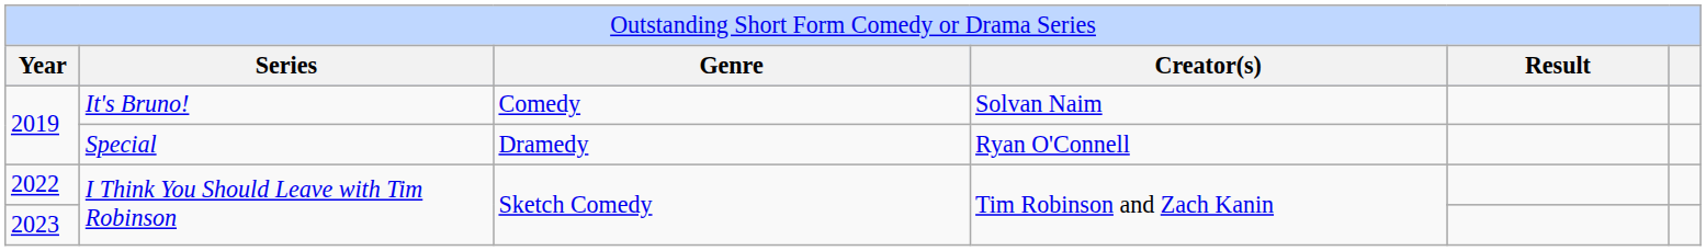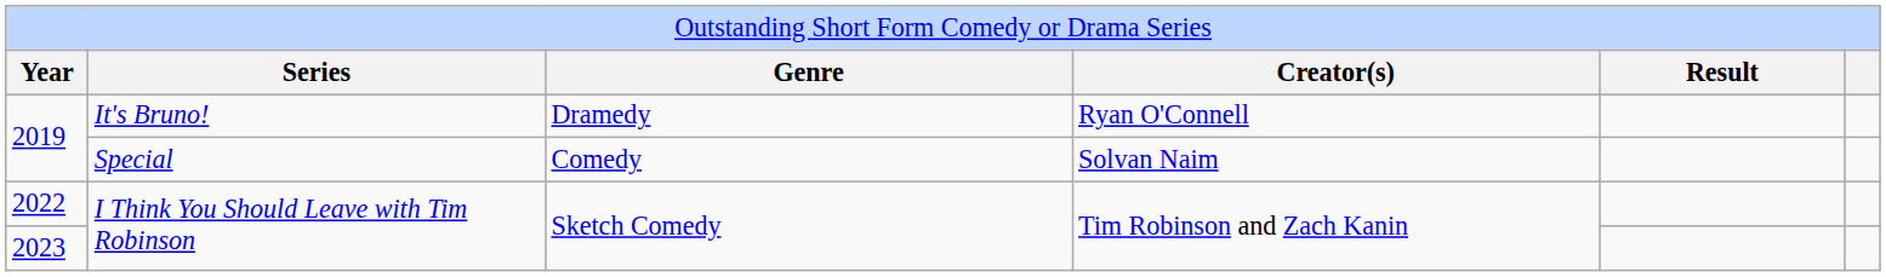2019 / It's Bruno! | column 3: Comedy -> Dramedy
2019 / It's Bruno! | column 4: Solvan Naim -> Ryan O'Connell
2019 / Special | column 3: Dramedy -> Comedy
2019 / Special | column 4: Ryan O'Connell -> Solvan Naim
